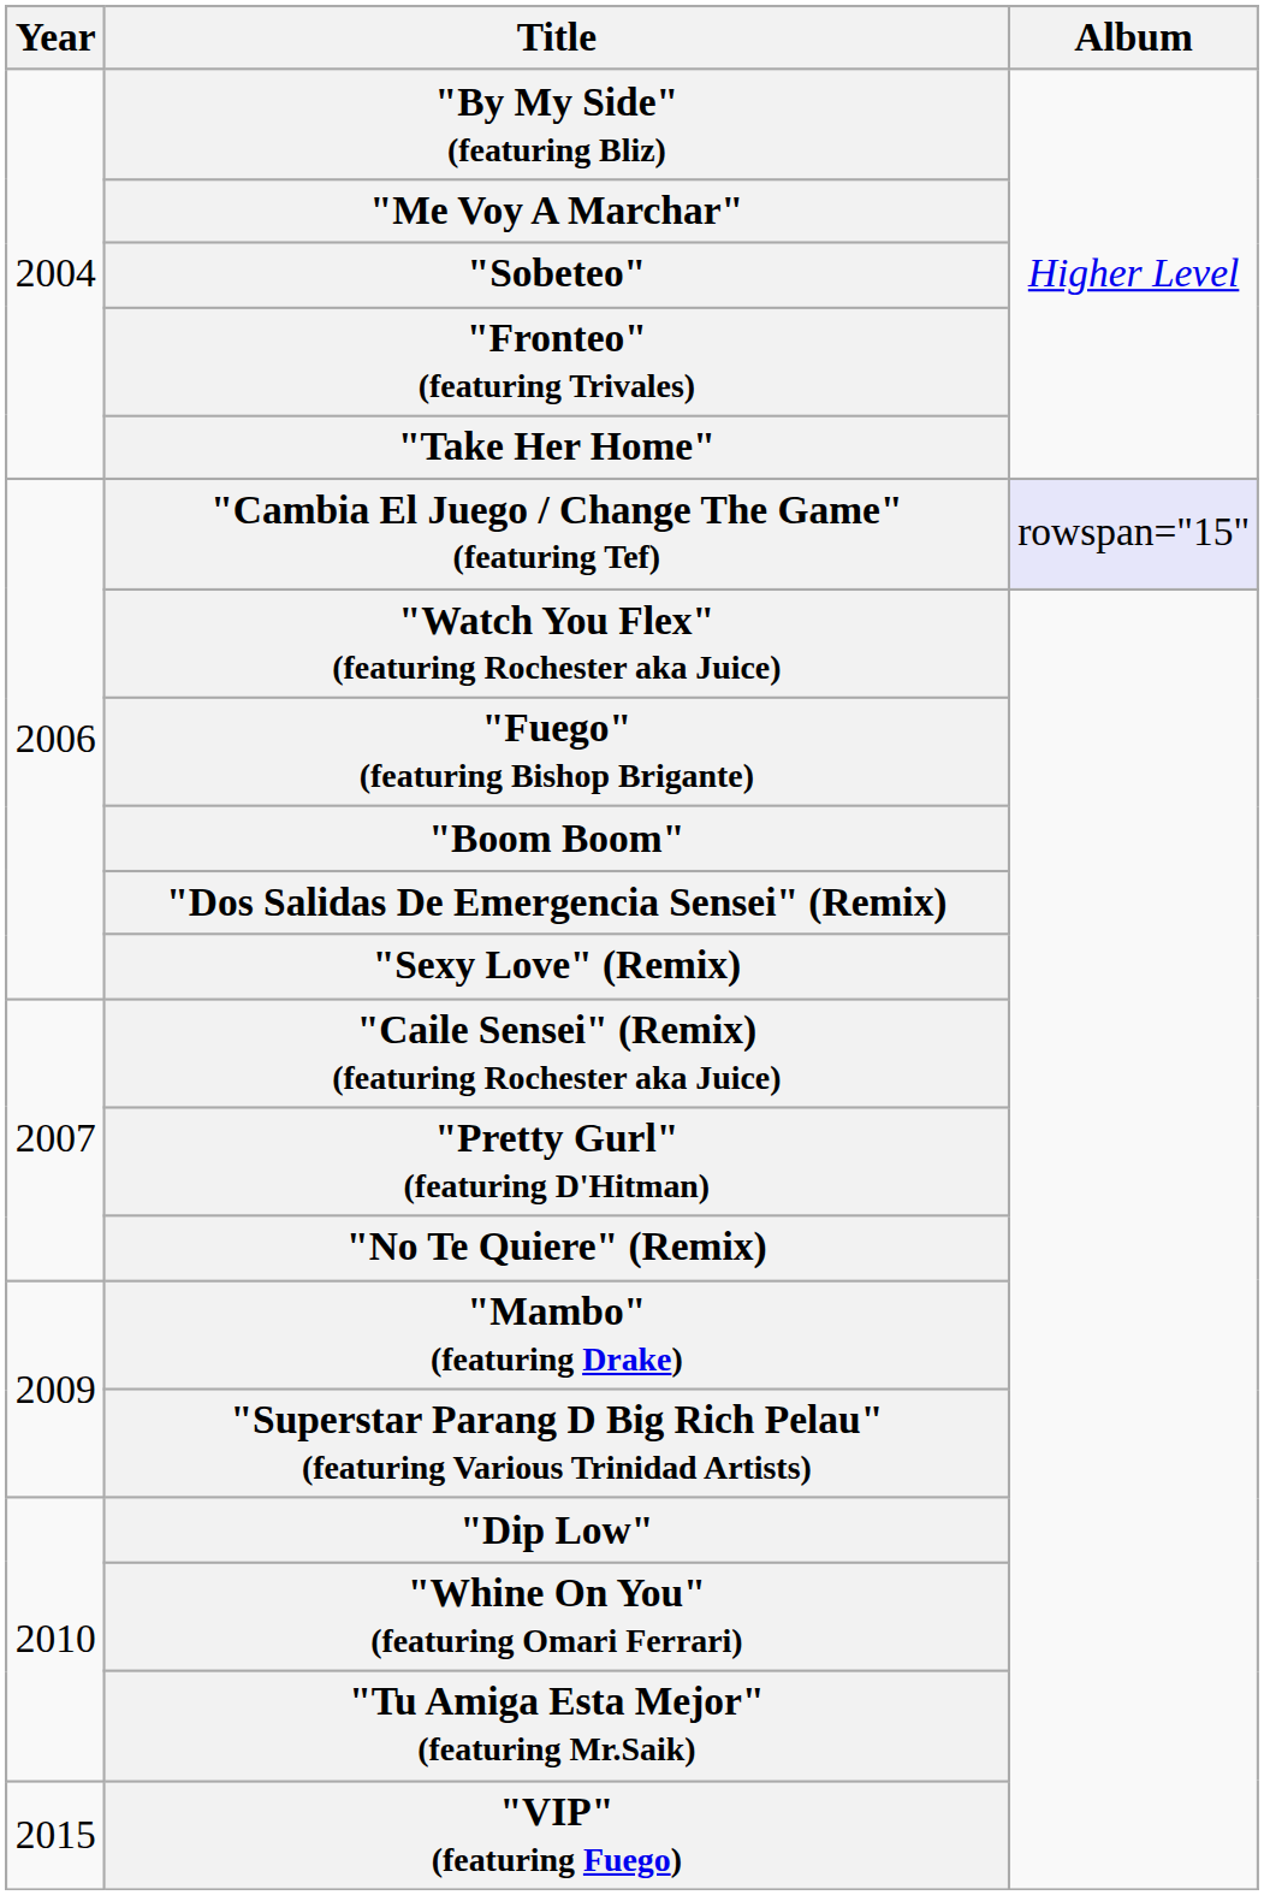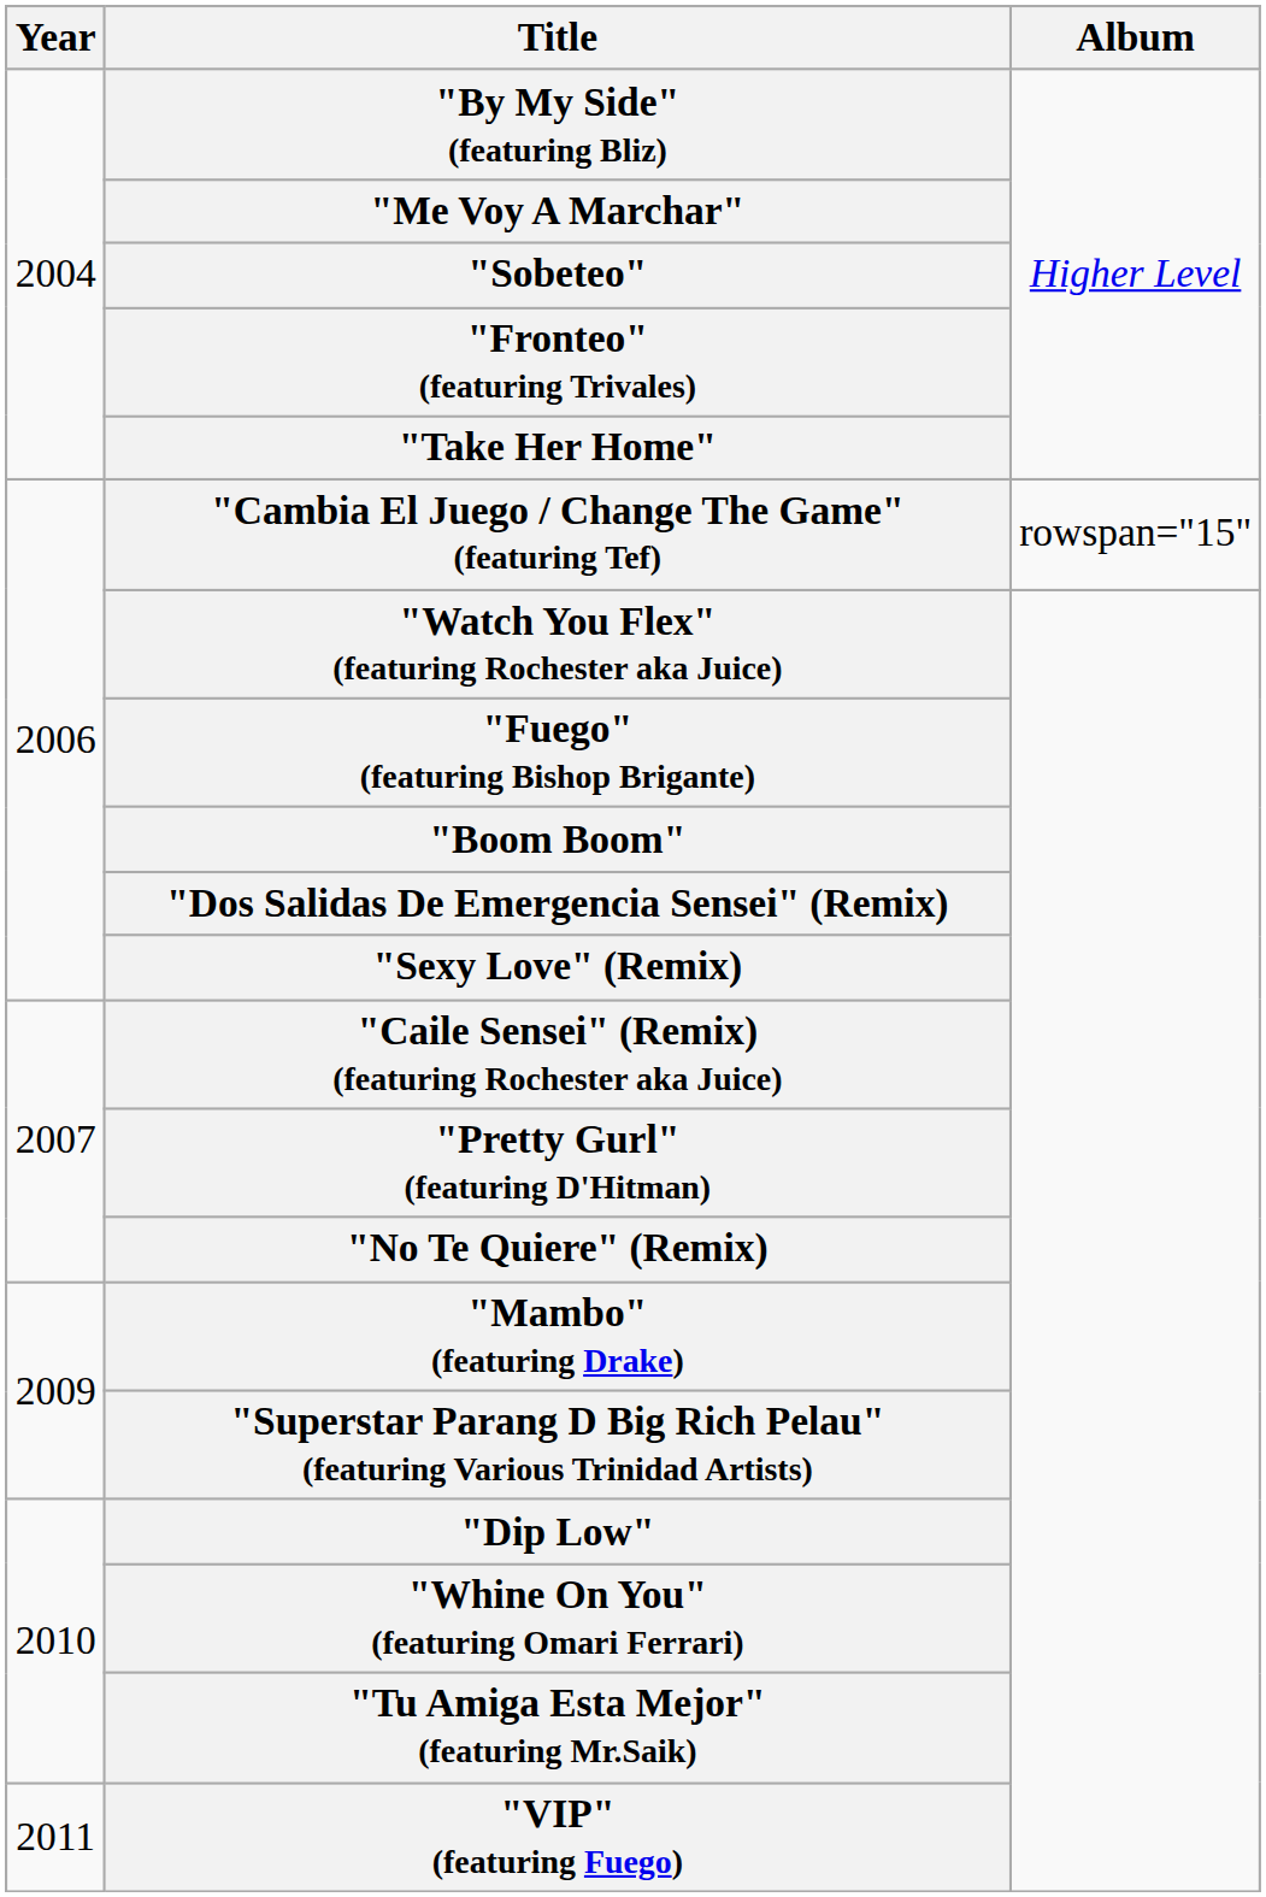"Cambia El Juego / Change The Game" (featuring Tef) | Album: lavender background -> no background
"VIP" (featuring Fuego) | Year: 2015 -> 2011
